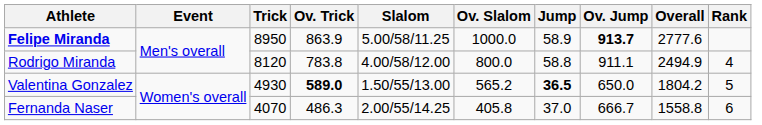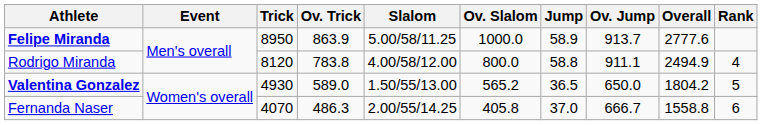row 2 | Ov. Jump: bold -> normal
row 4 | Athlete: normal -> bold
row 4 | Ov. Trick: bold -> normal
row 4 | Jump: bold -> normal
